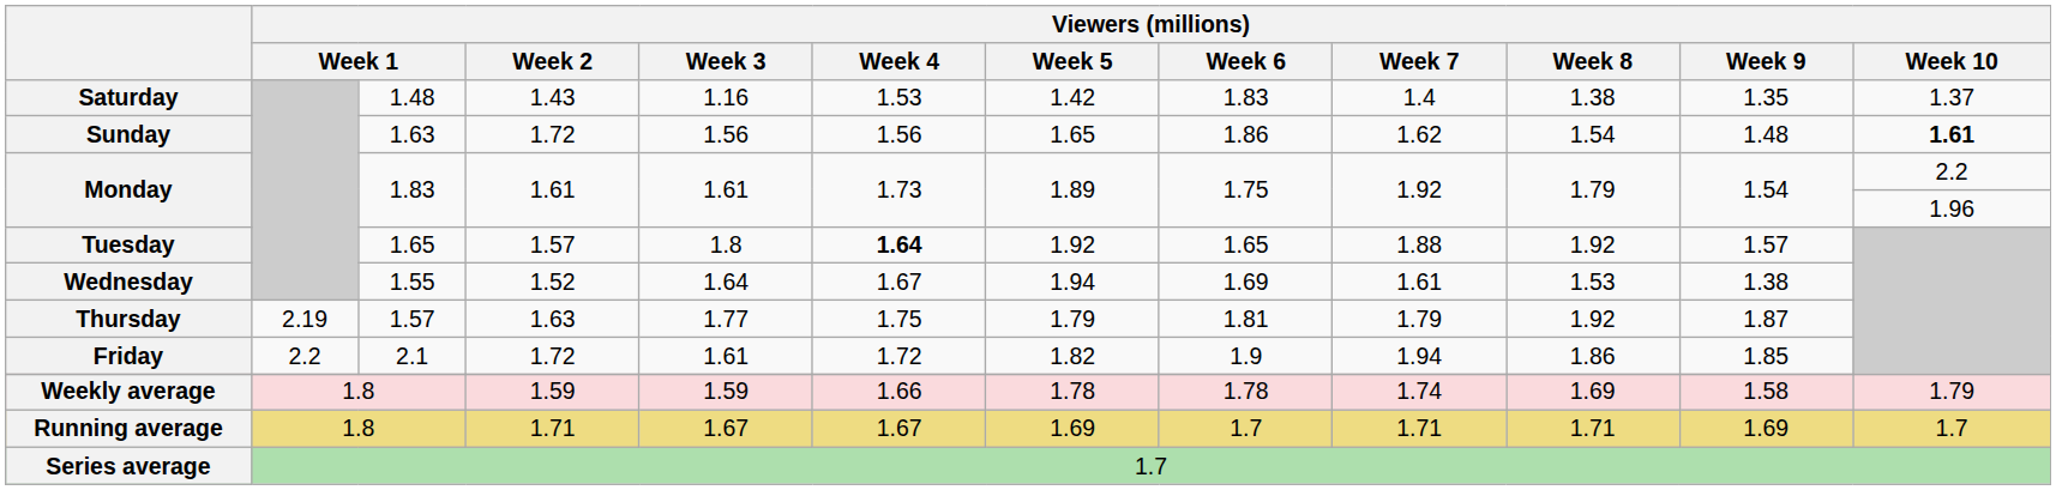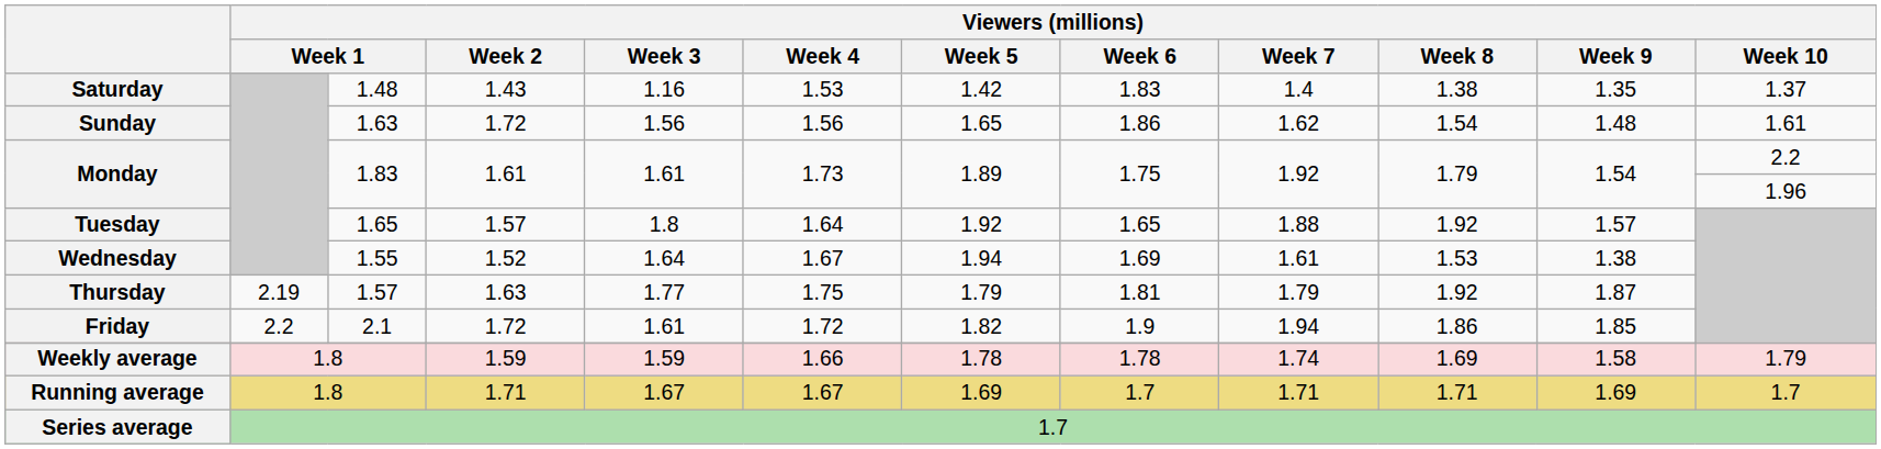Sunday | Viewers (millions) / Week 10: bold -> normal
Tuesday | Viewers (millions) / Week 4: bold -> normal
